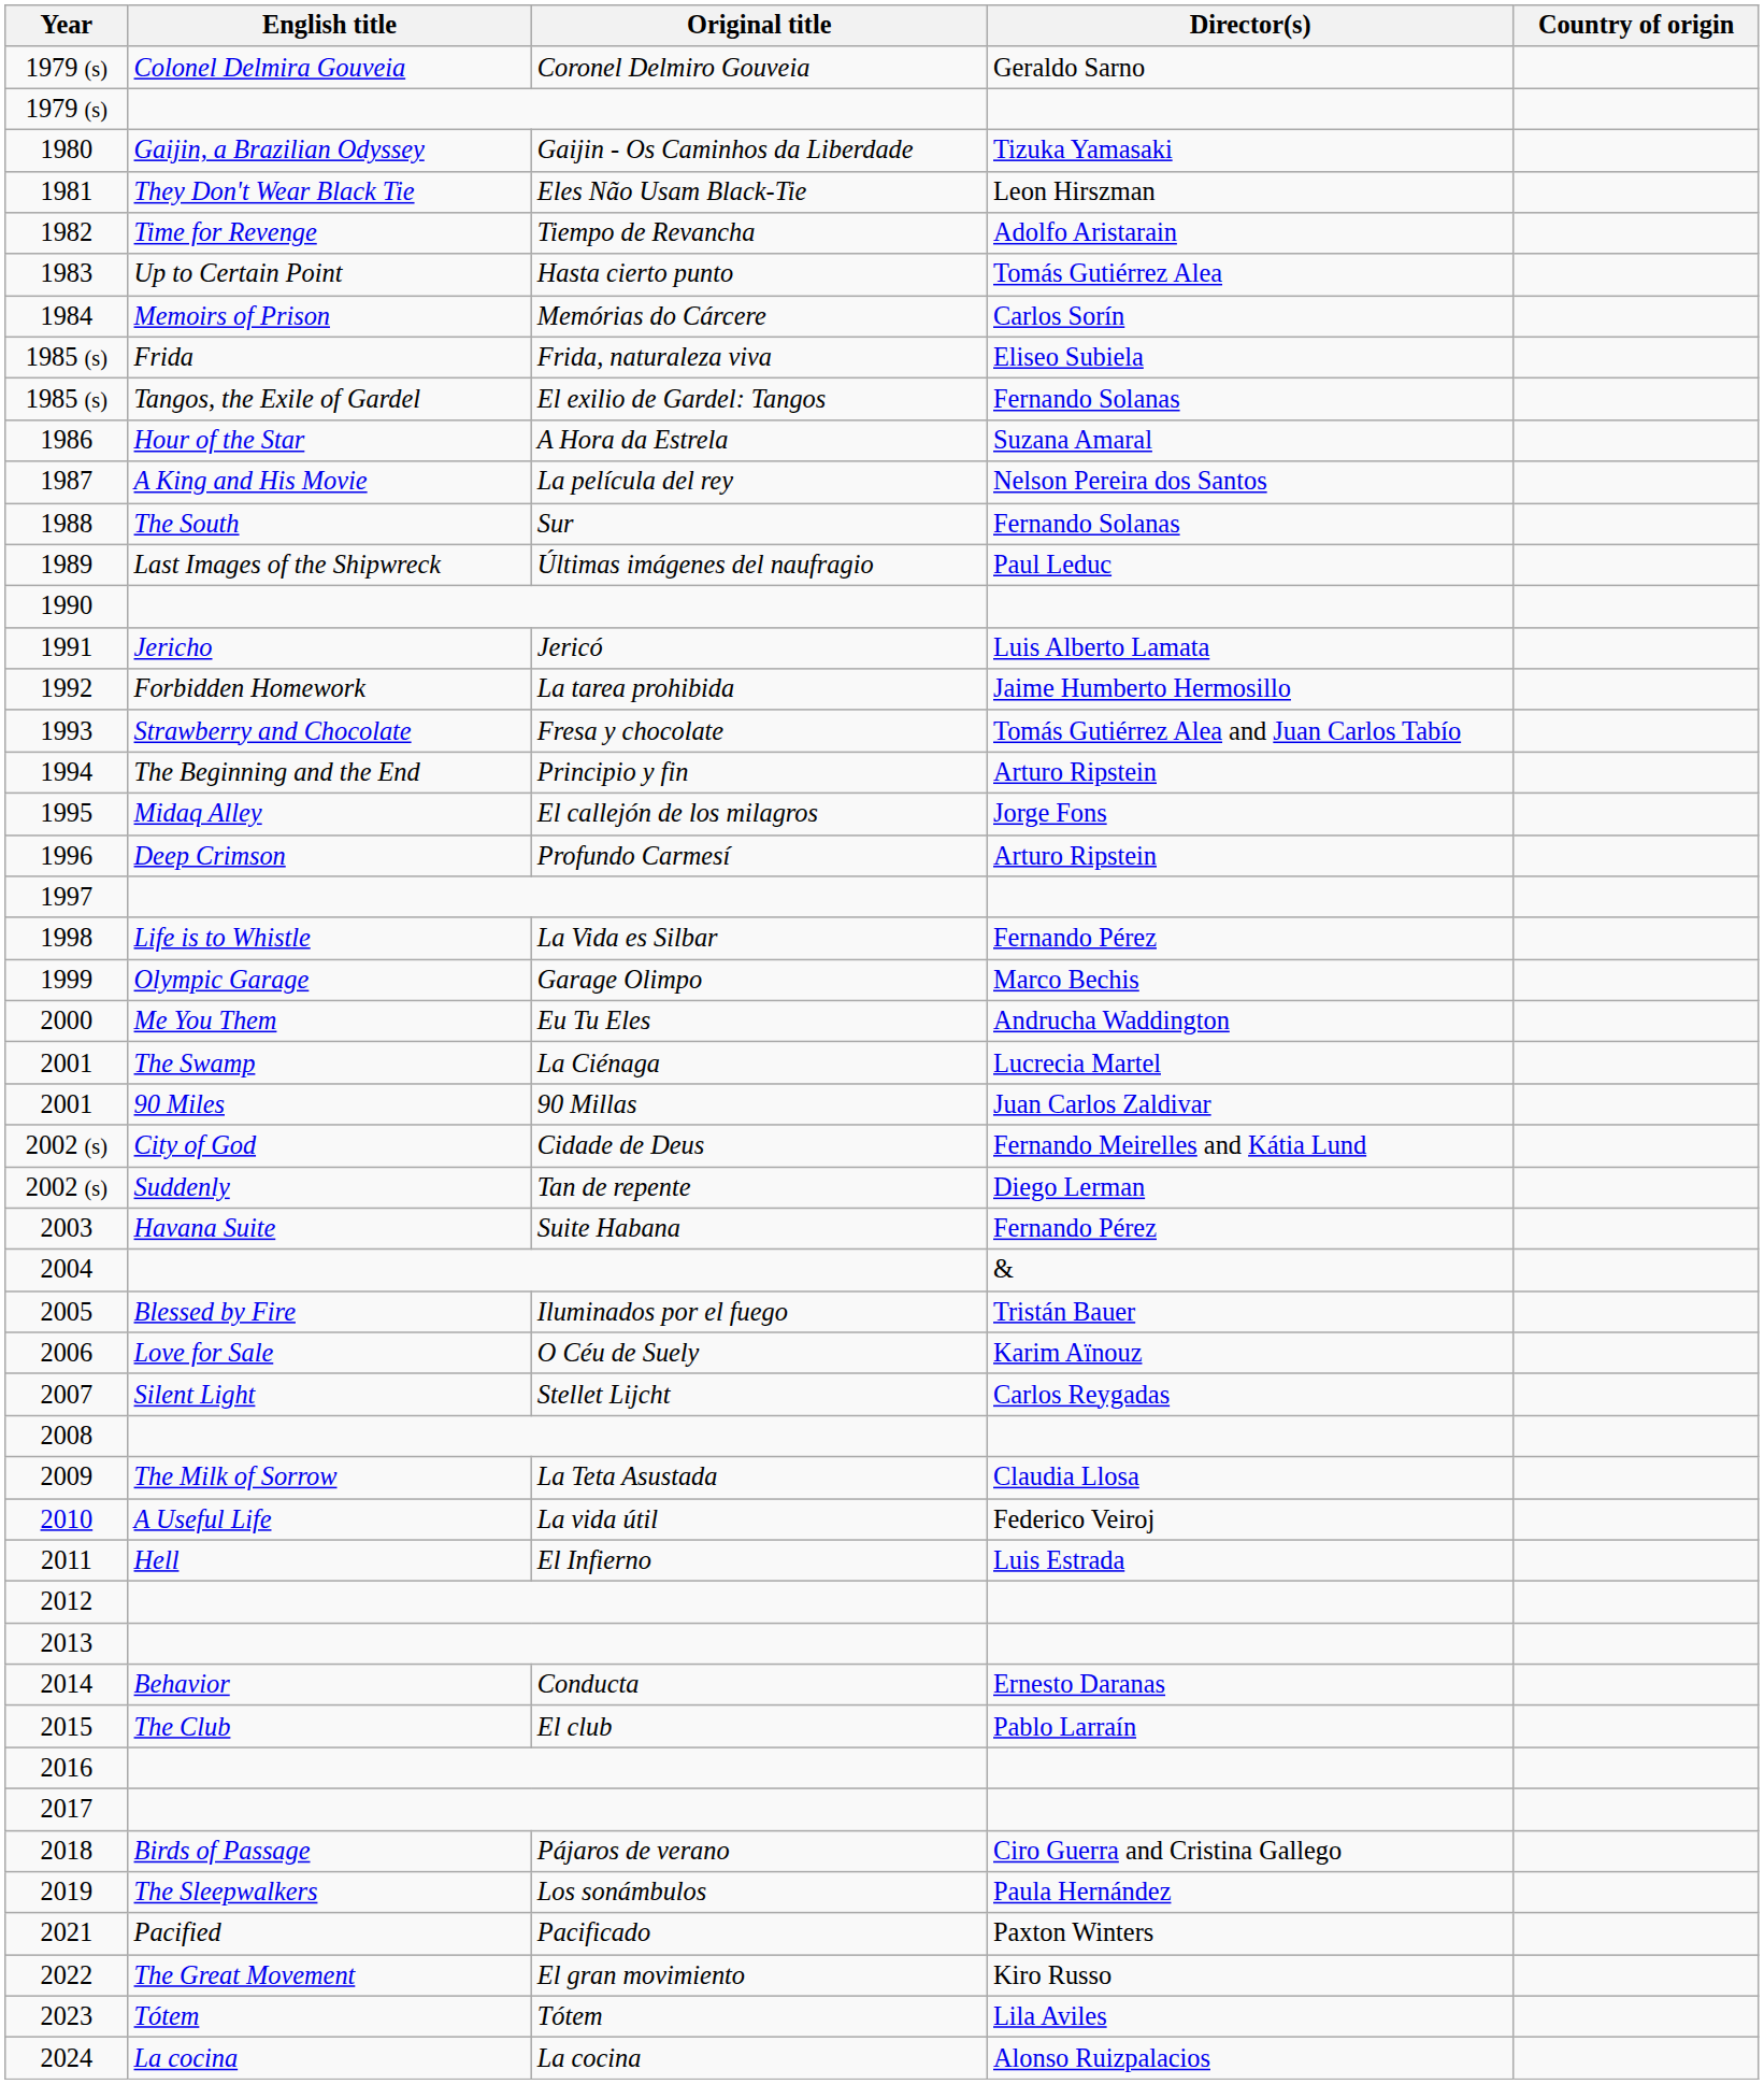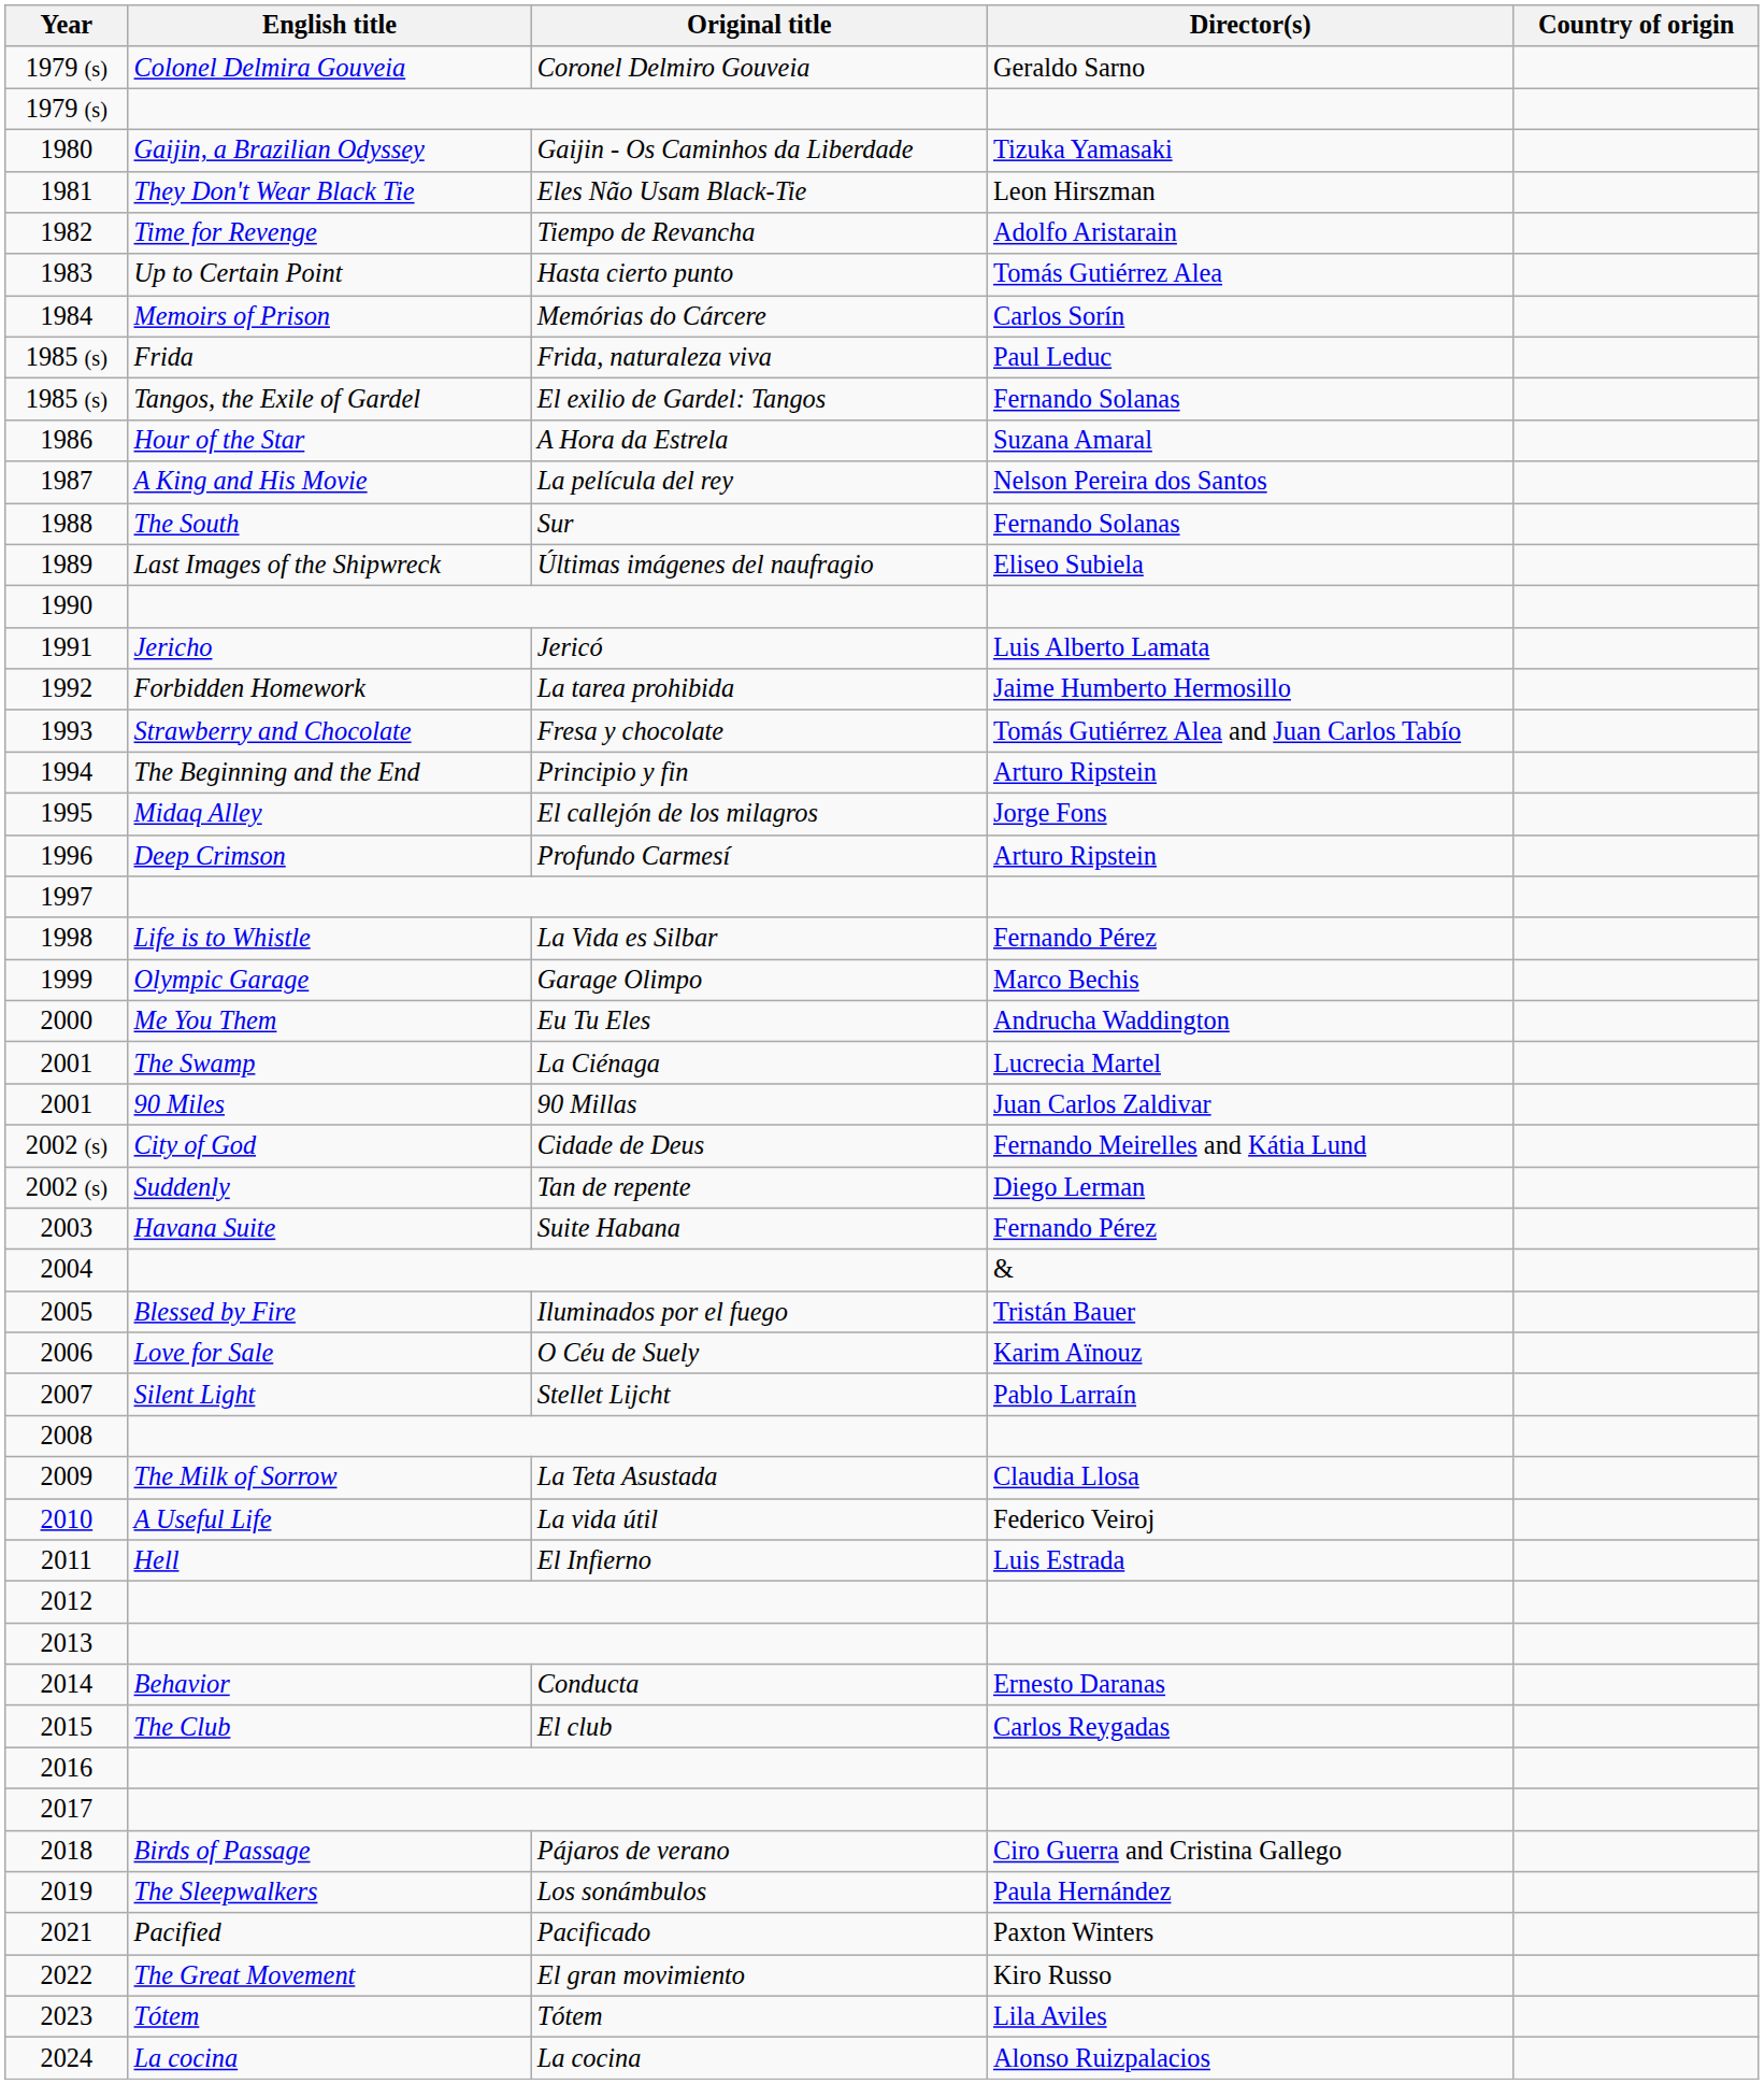1985 (s) / Frida | Director(s): Eliseo Subiela -> Paul Leduc
1989 | Director(s): Paul Leduc -> Eliseo Subiela
2007 | Director(s): Carlos Reygadas -> Pablo Larraín
2015 | Director(s): Pablo Larraín -> Carlos Reygadas
